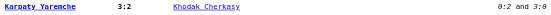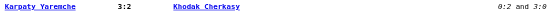Karpaty Yaremche | column 3: normal -> bold
